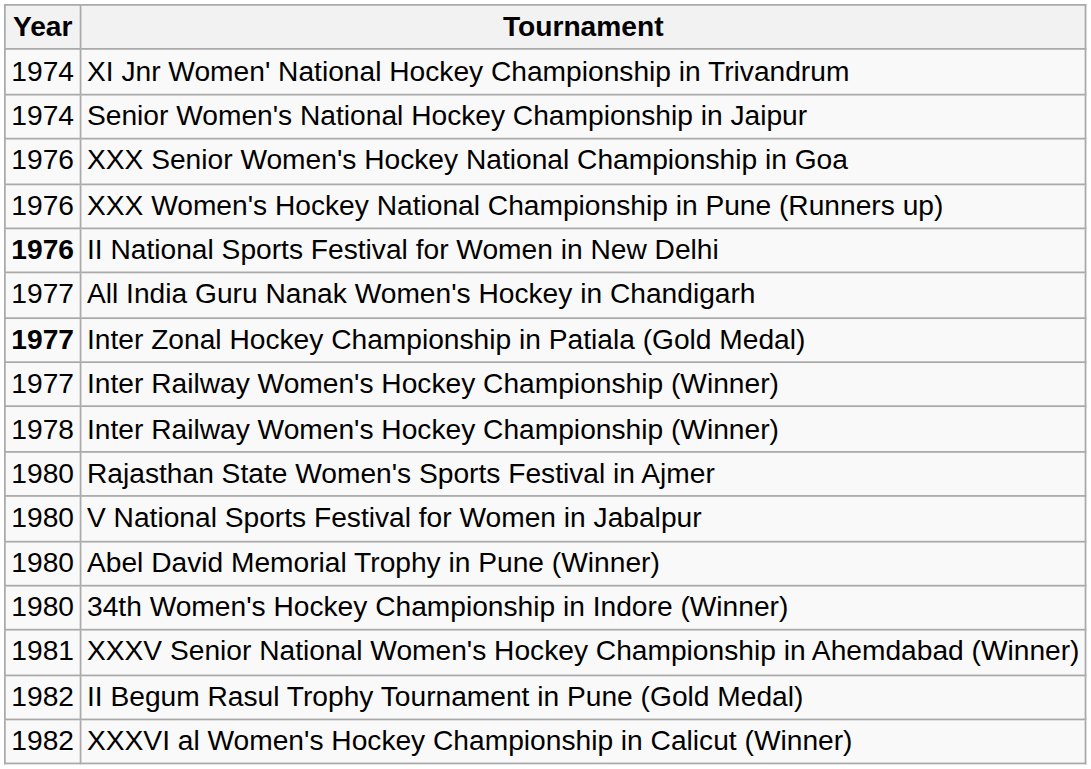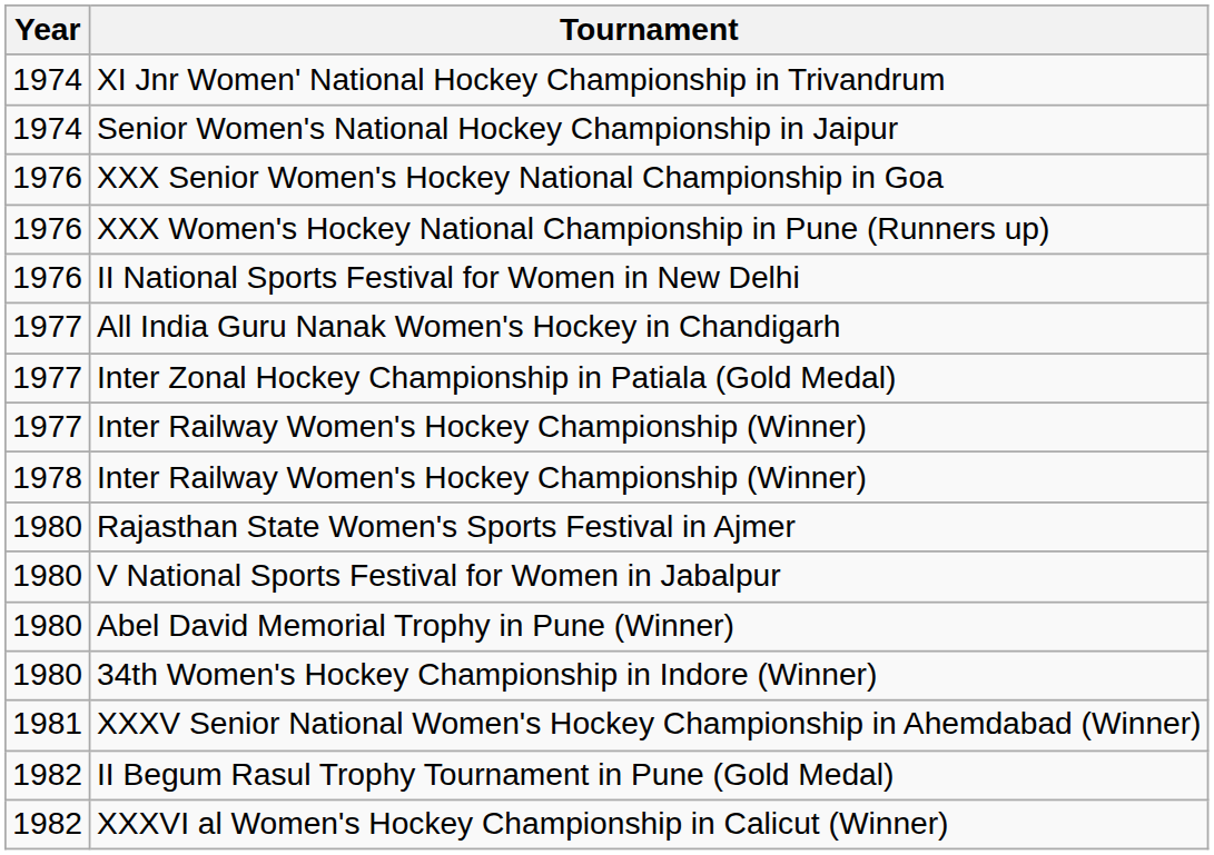row 6 | Year: bold -> normal
row 8 | Year: bold -> normal
